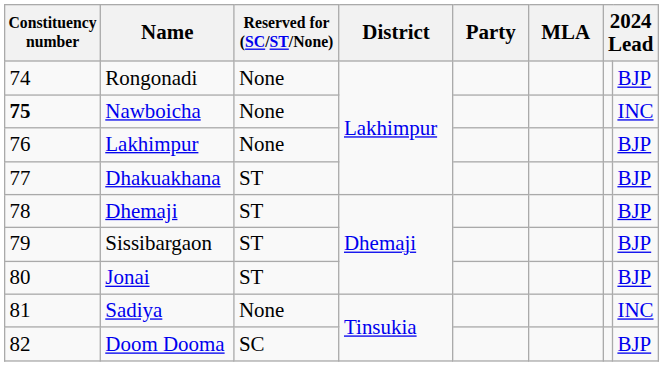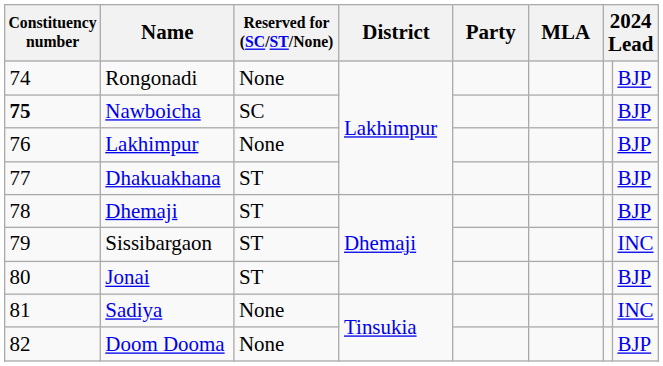Nawboicha | Reserved for (SC/ST/None): None -> SC
Nawboicha | column 8: INC -> BJP
Sissibargaon | column 8: BJP -> INC
Doom Dooma | Reserved for (SC/ST/None): SC -> None
